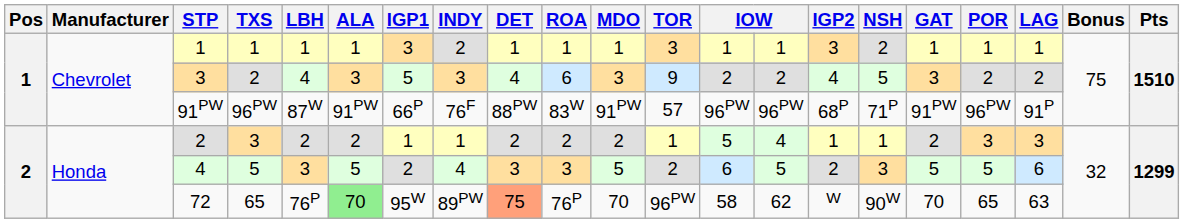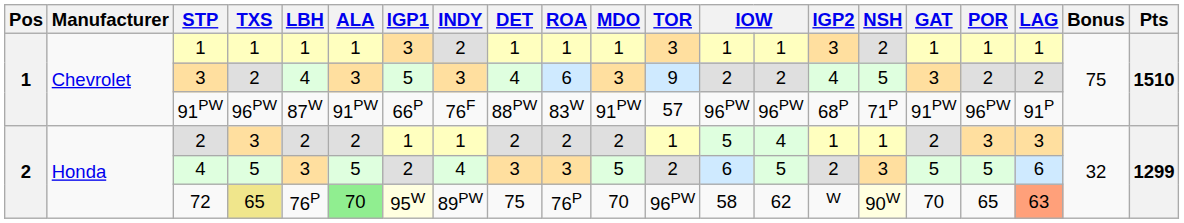72 | TXS: no background -> khaki background
72 | IGP1: no background -> lightyellow background
72 | DET: lightsalmon background -> no background
72 | NSH: no background -> lightyellow background
72 | LAG: no background -> lightsalmon background
